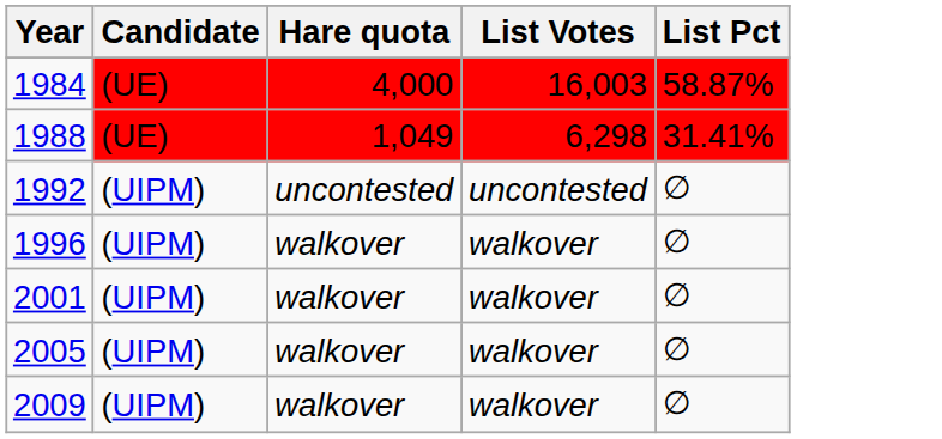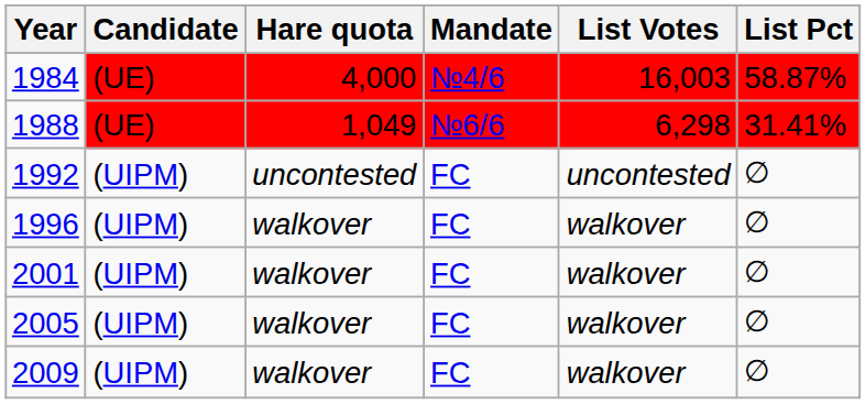+ column: Mandate | №4/6 | №6/6 | FC | FC | FC | FC | FC
